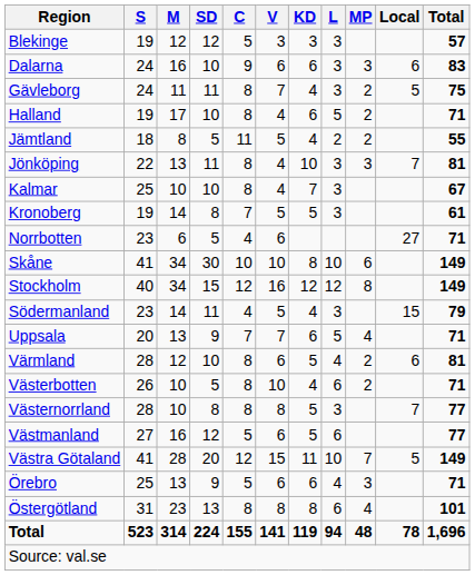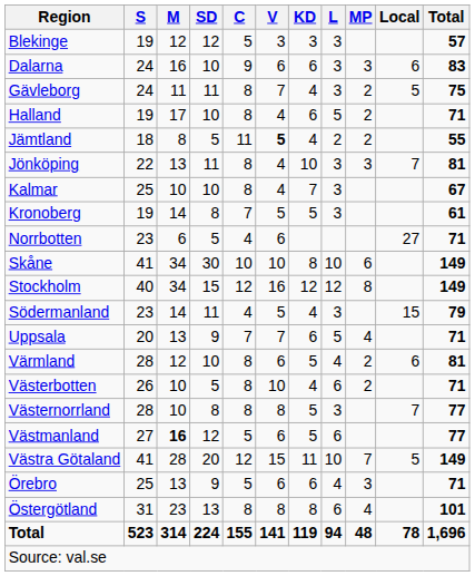Jämtland | V: normal -> bold
Västmanland | M: normal -> bold
